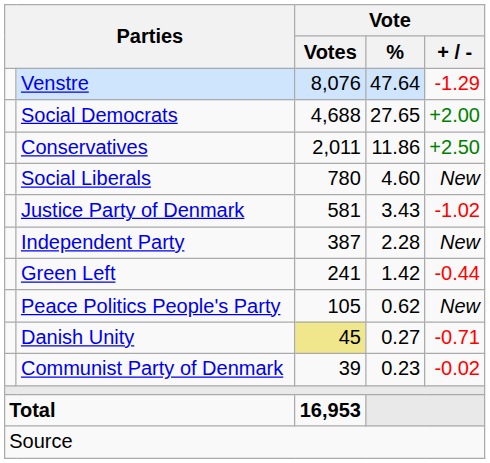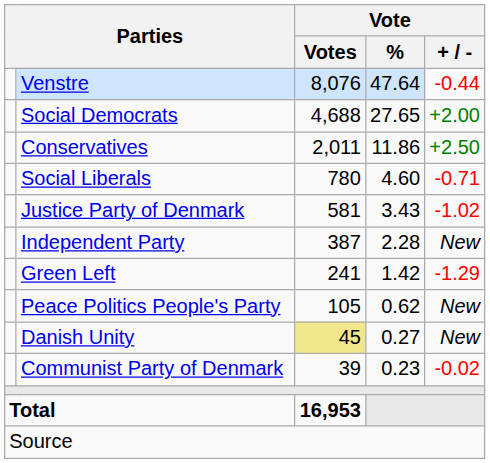Venstre | Vote / + / -: -1.29 -> -0.44
Social Liberals | Vote / + / -: New -> -0.71
Green Left | Vote / + / -: -0.44 -> -1.29
Danish Unity | Vote / + / -: -0.71 -> New
